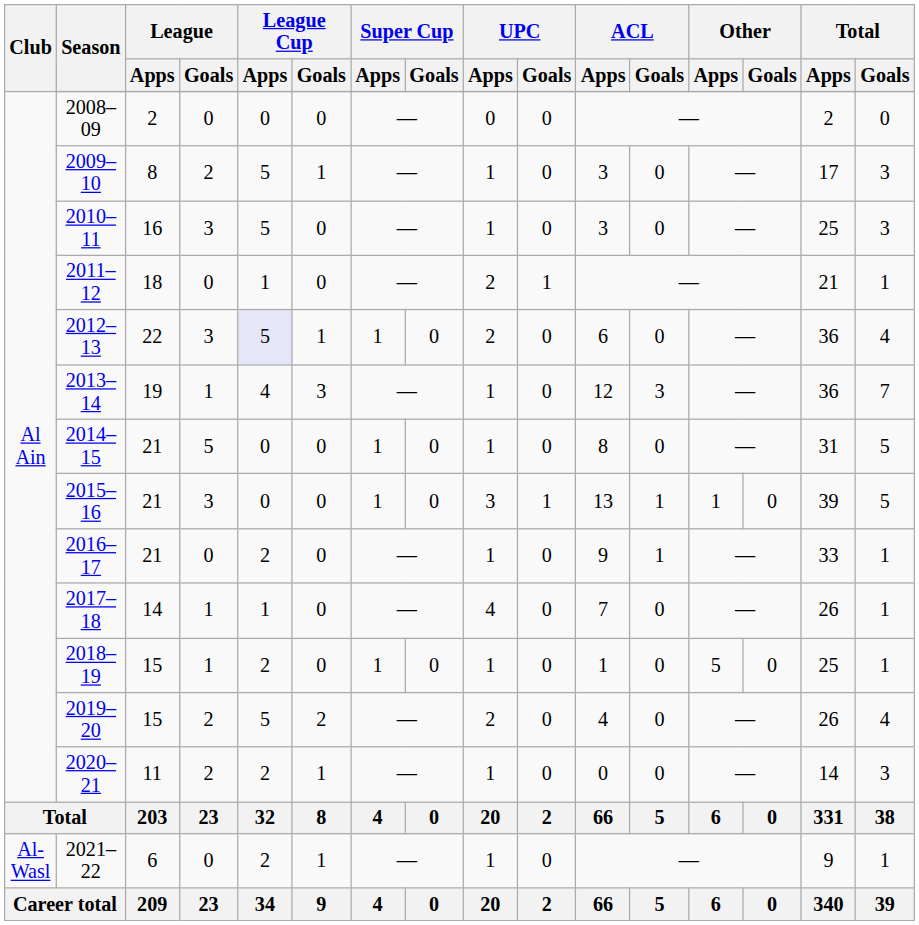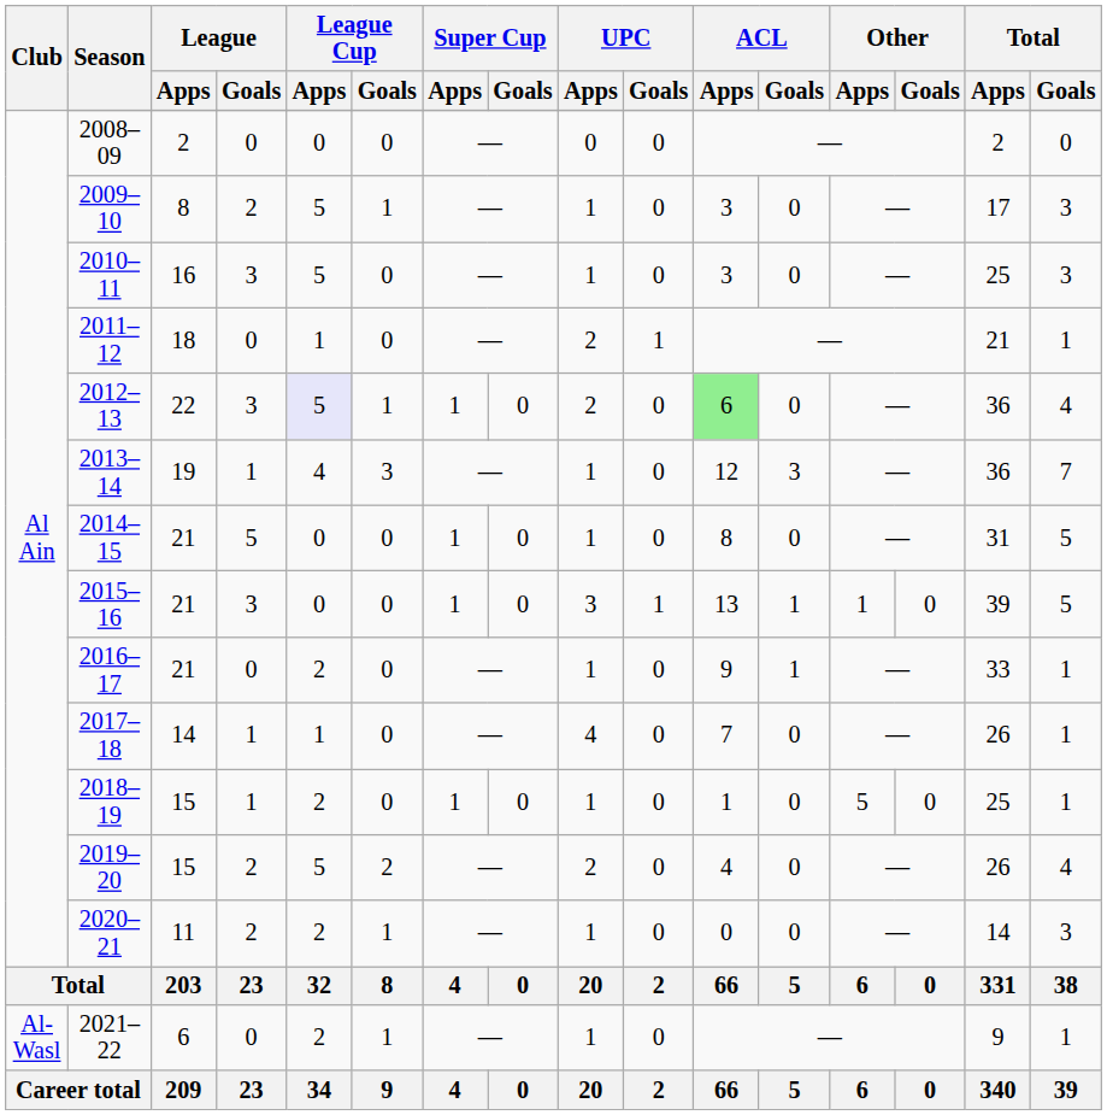2012–13 | ACL / Apps: no background -> lightgreen background
